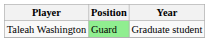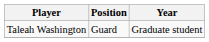Taleah Washington | Position: lightgreen background -> no background
